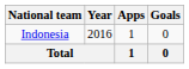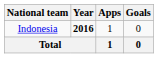Indonesia | Year: normal -> bold
